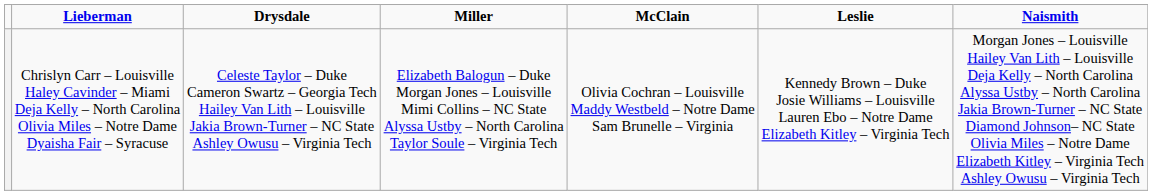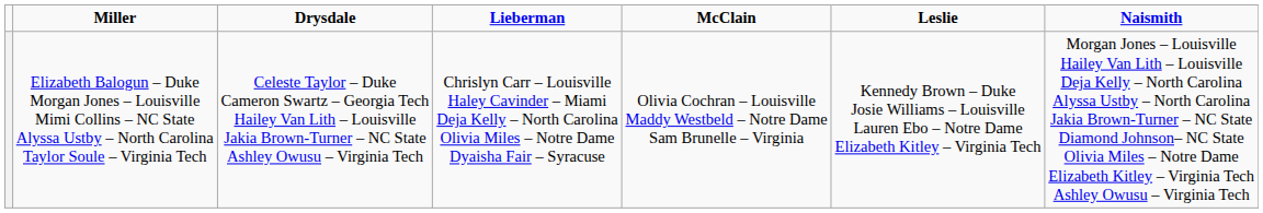columns swapped: Lieberman <-> Miller
